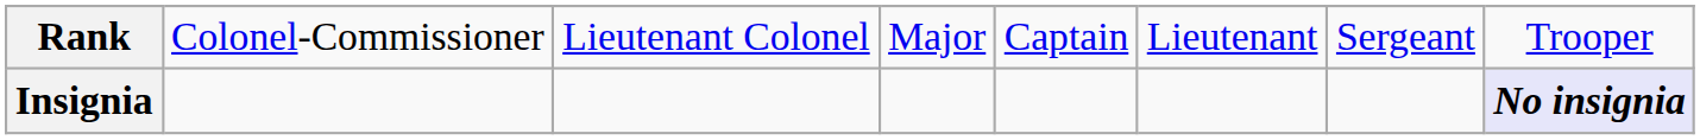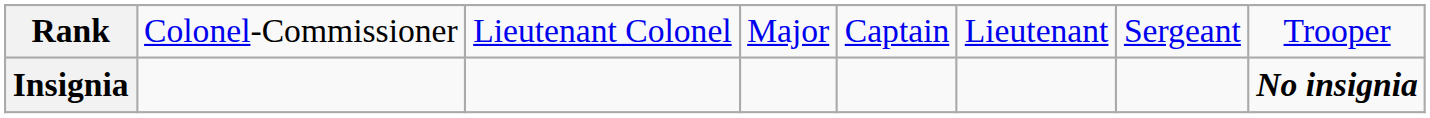Insignia | column 8: lavender background -> no background
